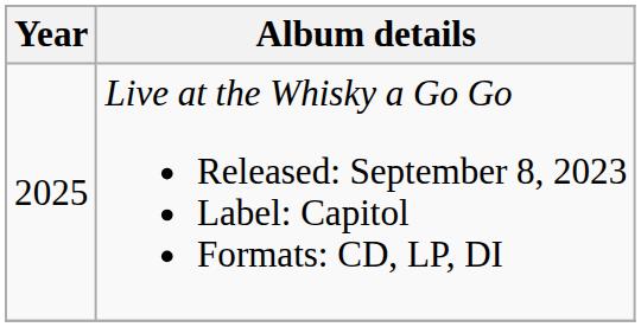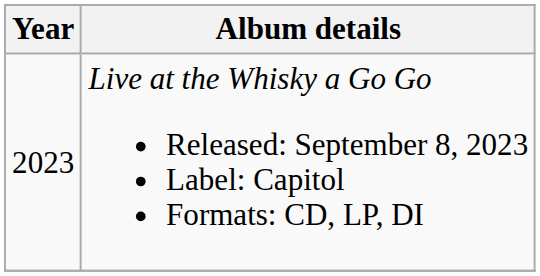row 2 | Year: 2025 -> 2023
